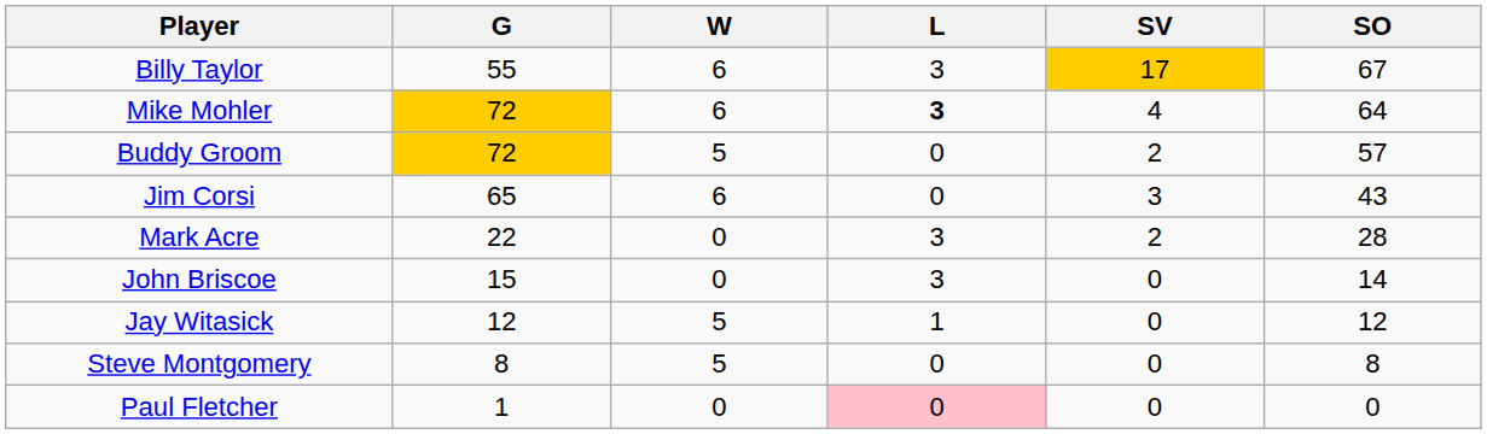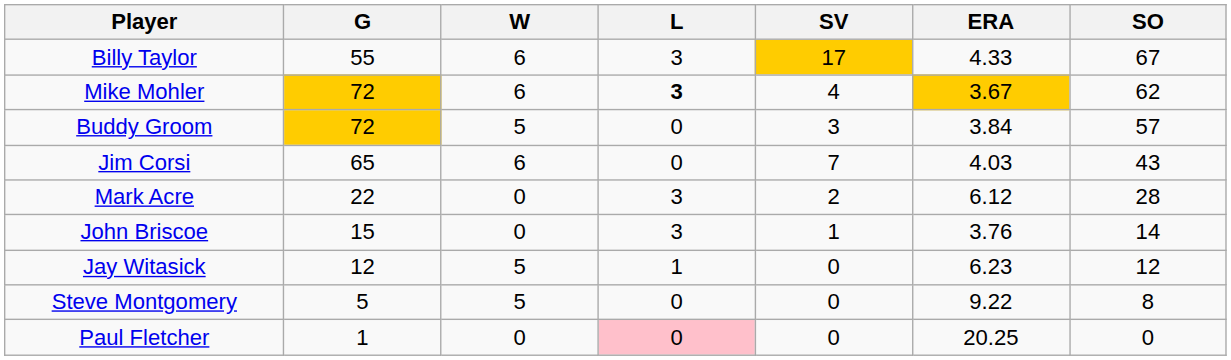+ column: ERA | 4.33 | 3.67 | 3.84 | 4.03 | 6.12 | 3.76 | 6.23 | 9.22 | 20.25
Mike Mohler | SO: 64 -> 62
Buddy Groom | SV: 2 -> 3
Jim Corsi | SV: 3 -> 7
John Briscoe | SV: 0 -> 1
Steve Montgomery | G: 8 -> 5
